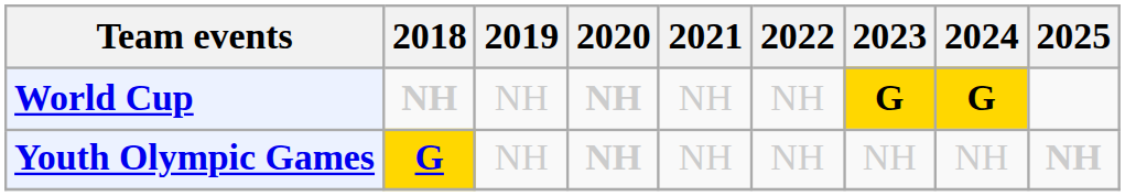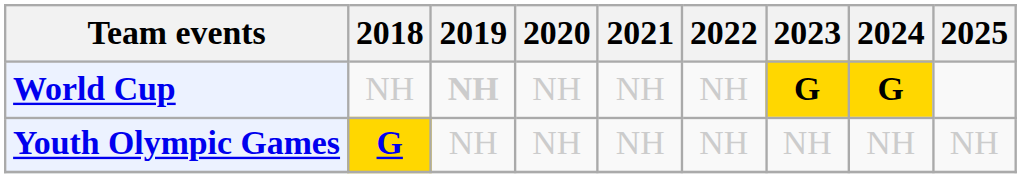World Cup | 2018: bold -> normal
World Cup | 2019: normal -> bold
World Cup | 2020: bold -> normal
Youth Olympic Games | 2020: bold -> normal
Youth Olympic Games | 2025: bold -> normal
